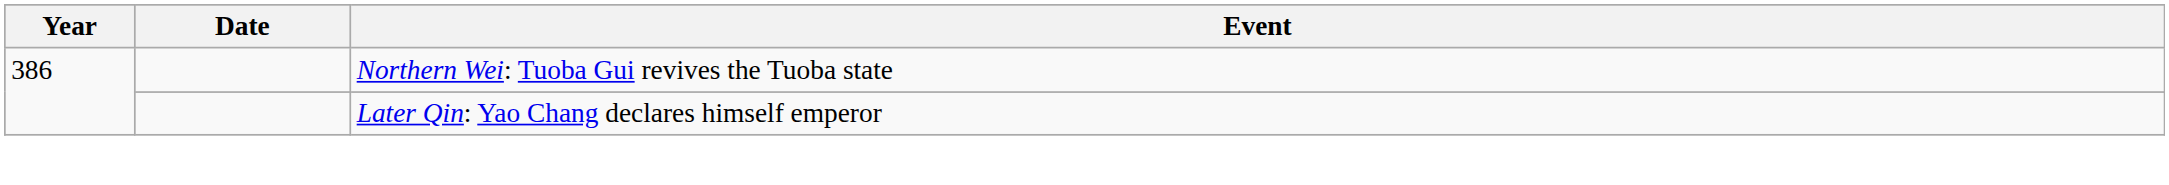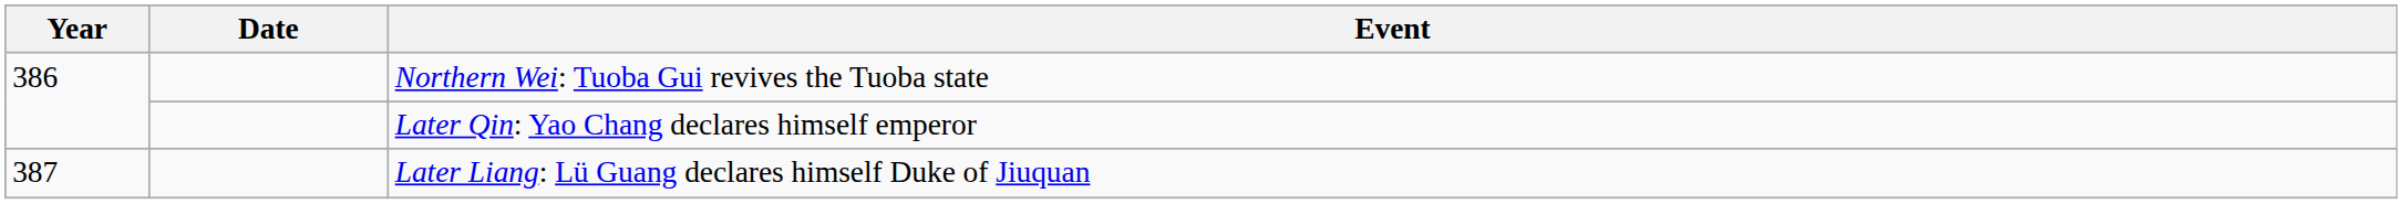+ row: 387 | Later Liang: Lü Guang declares himself Duke of Jiuquan
